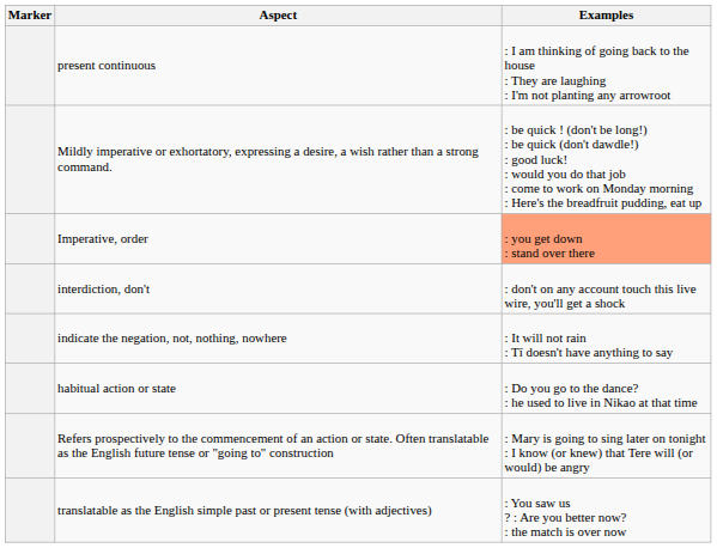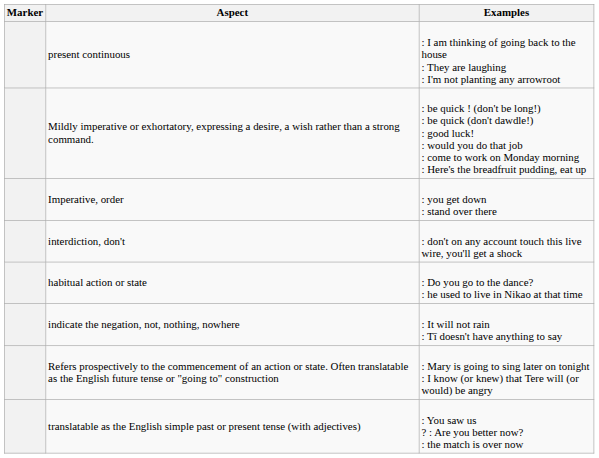Imperative, order | Examples: lightsalmon background -> no background
rows swapped: indicate the negation, not, nothing, nowhere <-> habitual action or state
